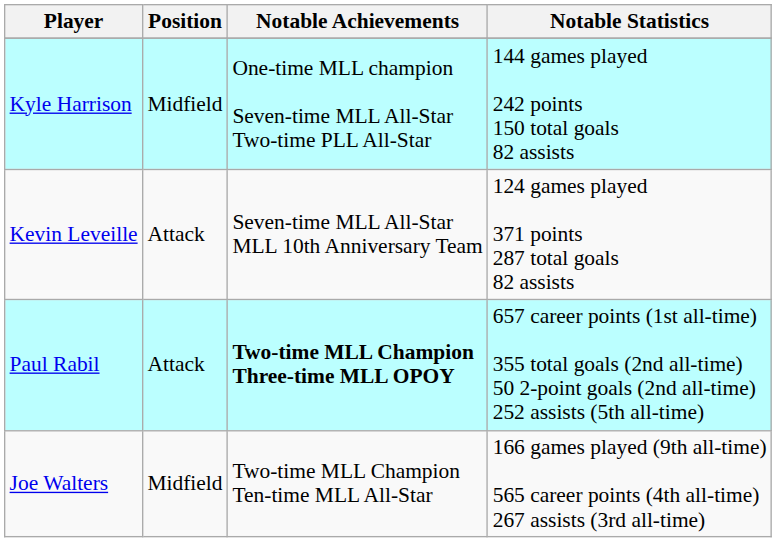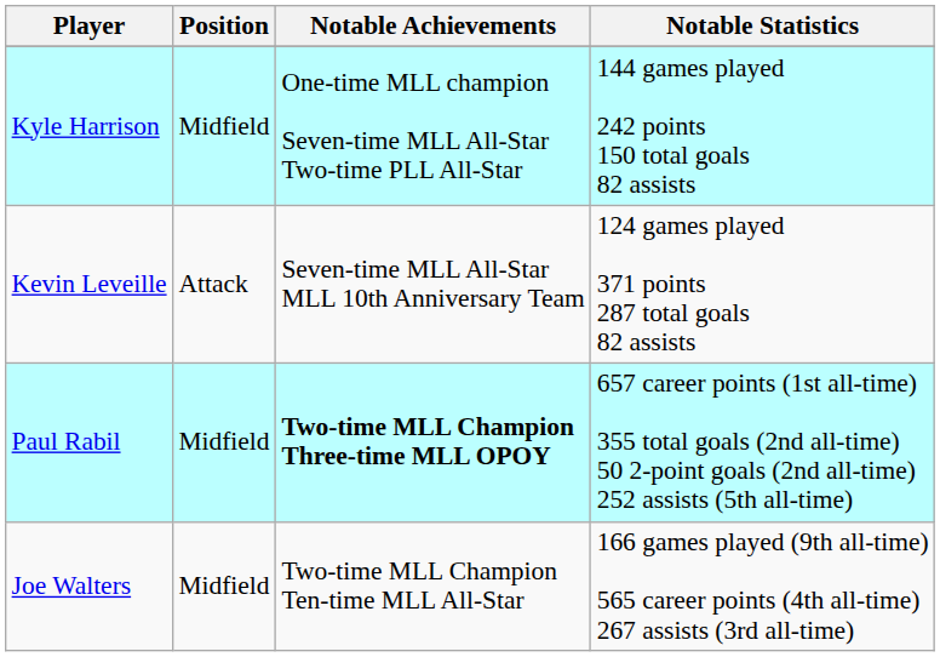Paul Rabil | Position: Attack -> Midfield
